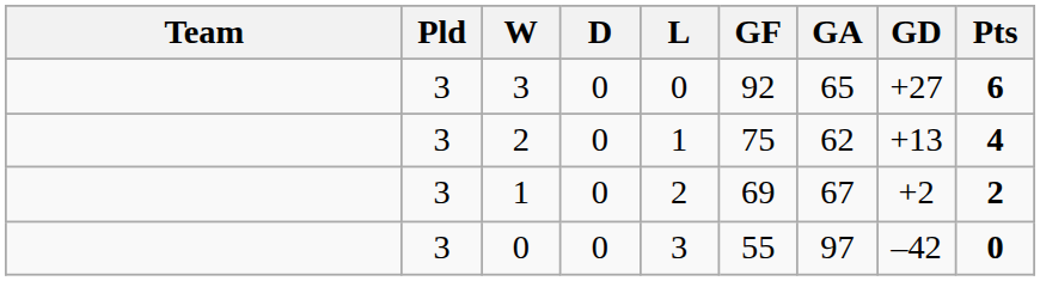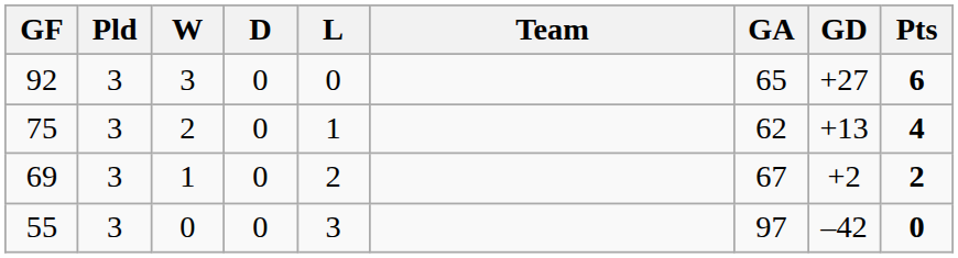columns swapped: Team <-> GF
